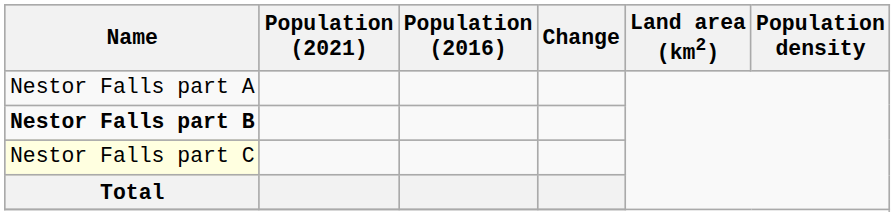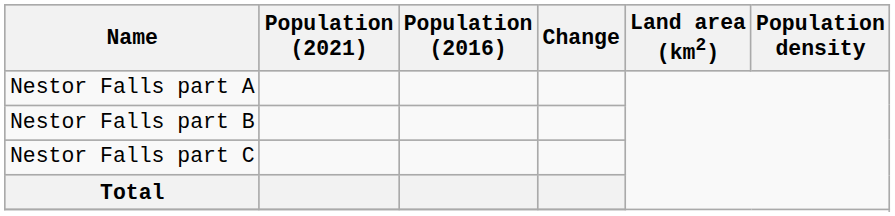Nestor Falls part B | Name: bold -> normal
Nestor Falls part C | Name: lightyellow background -> no background
